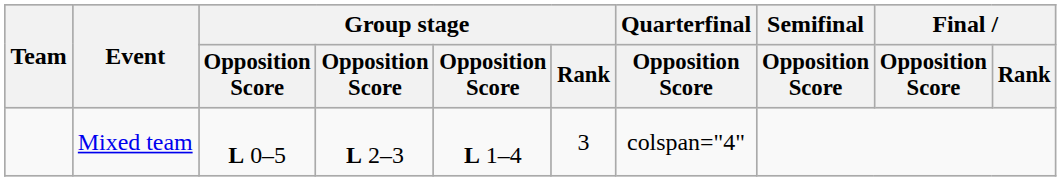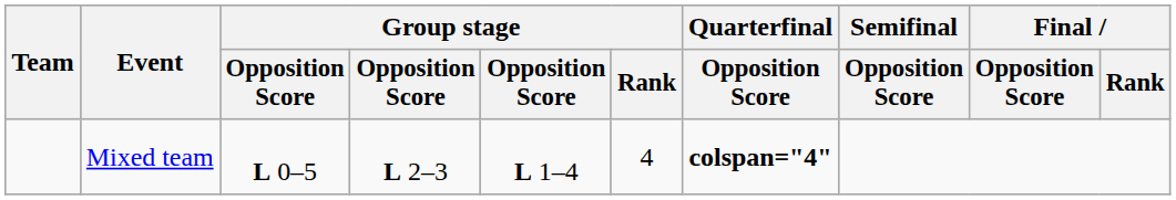Mixed team | Group stage / Rank: 3 -> 4
Mixed team | Quarterfinal / Opposition Score: normal -> bold
